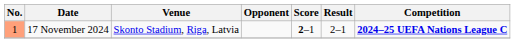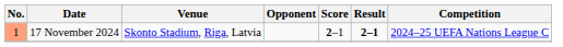17 November 2024 | Result: normal -> bold
17 November 2024 | Competition: bold -> normal
